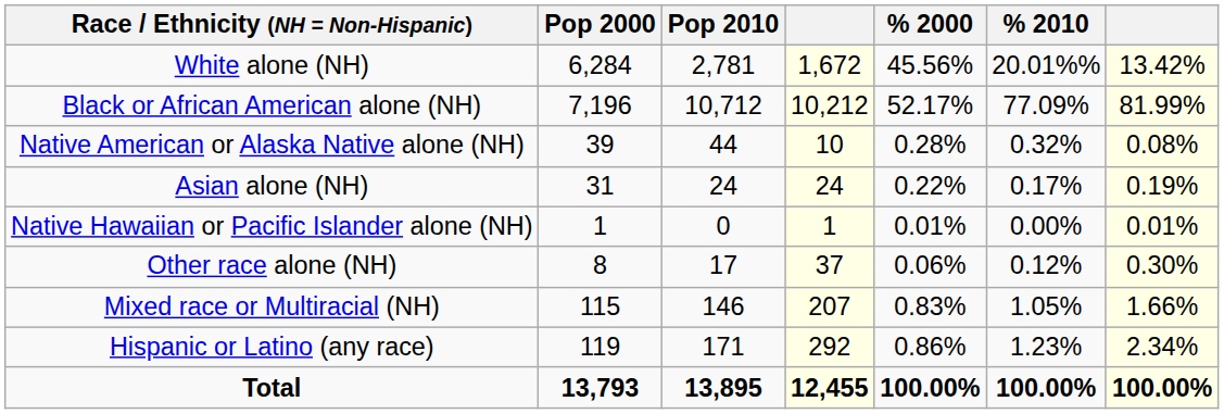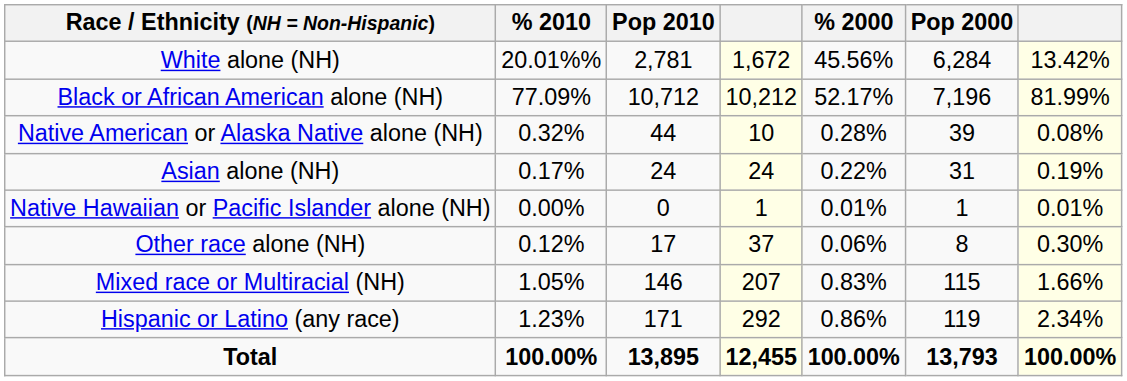columns swapped: Pop 2000 <-> % 2010
